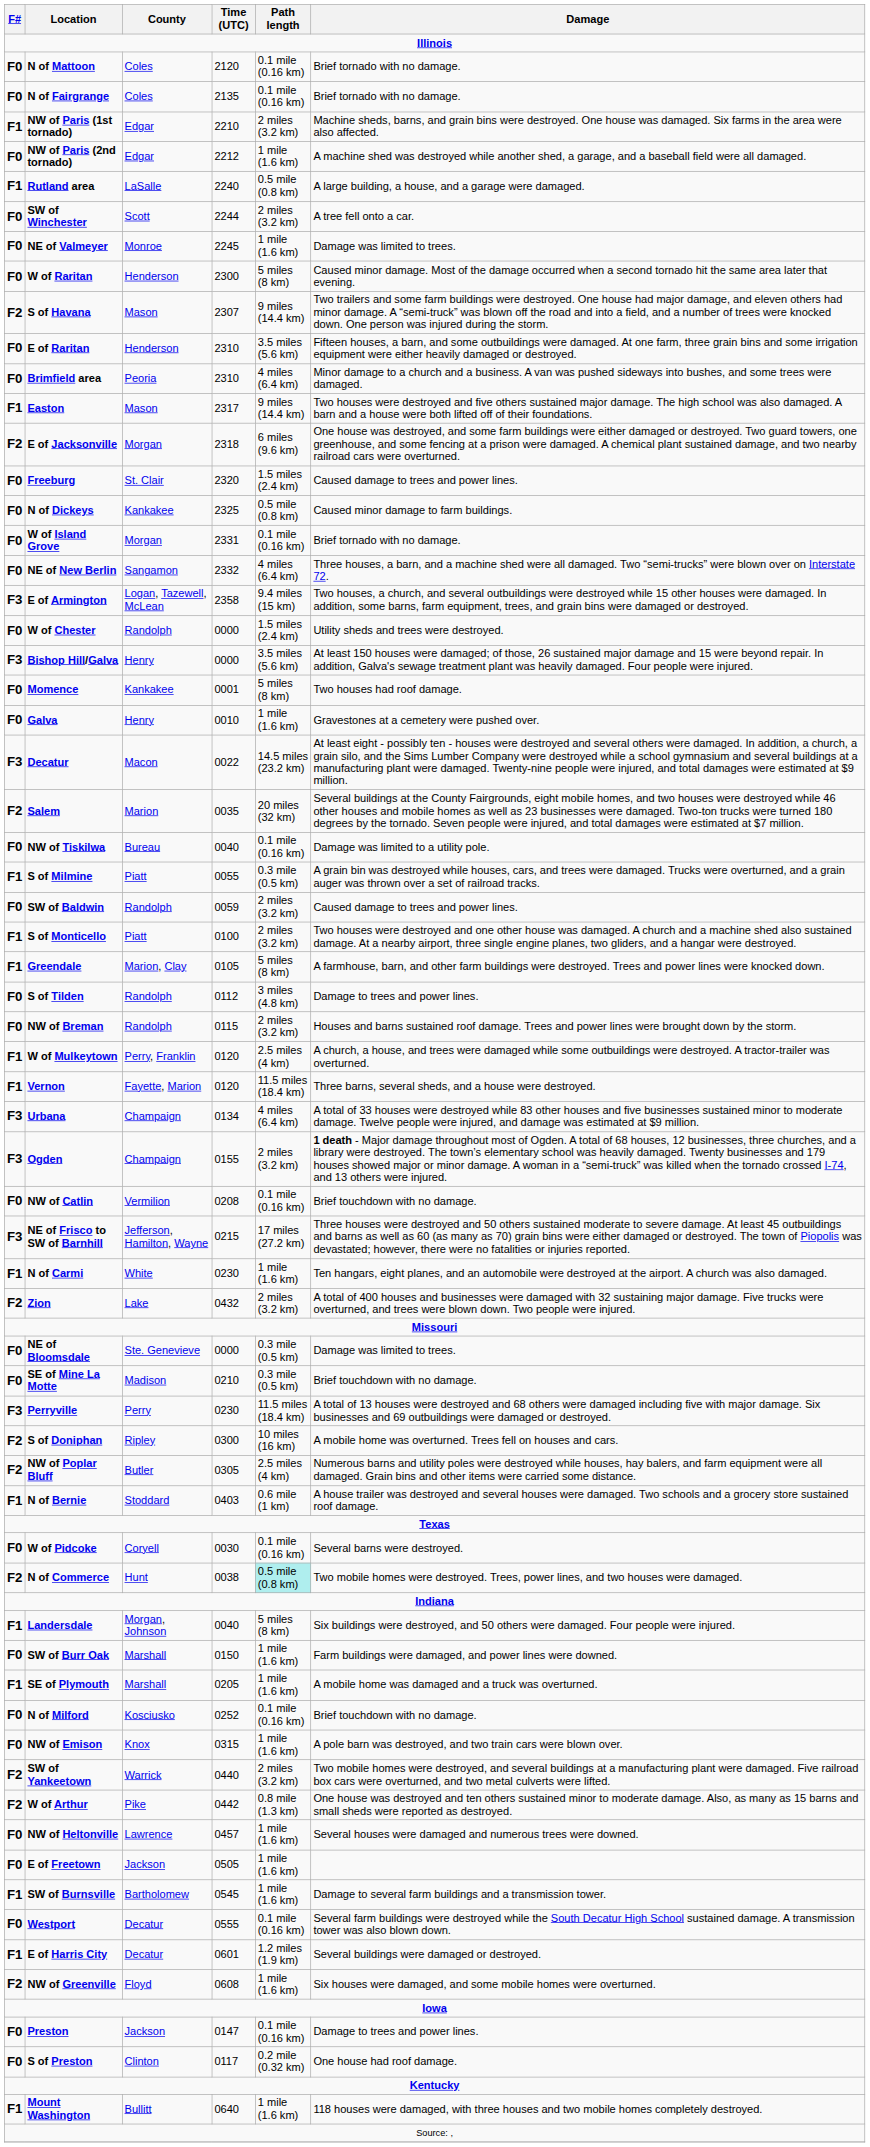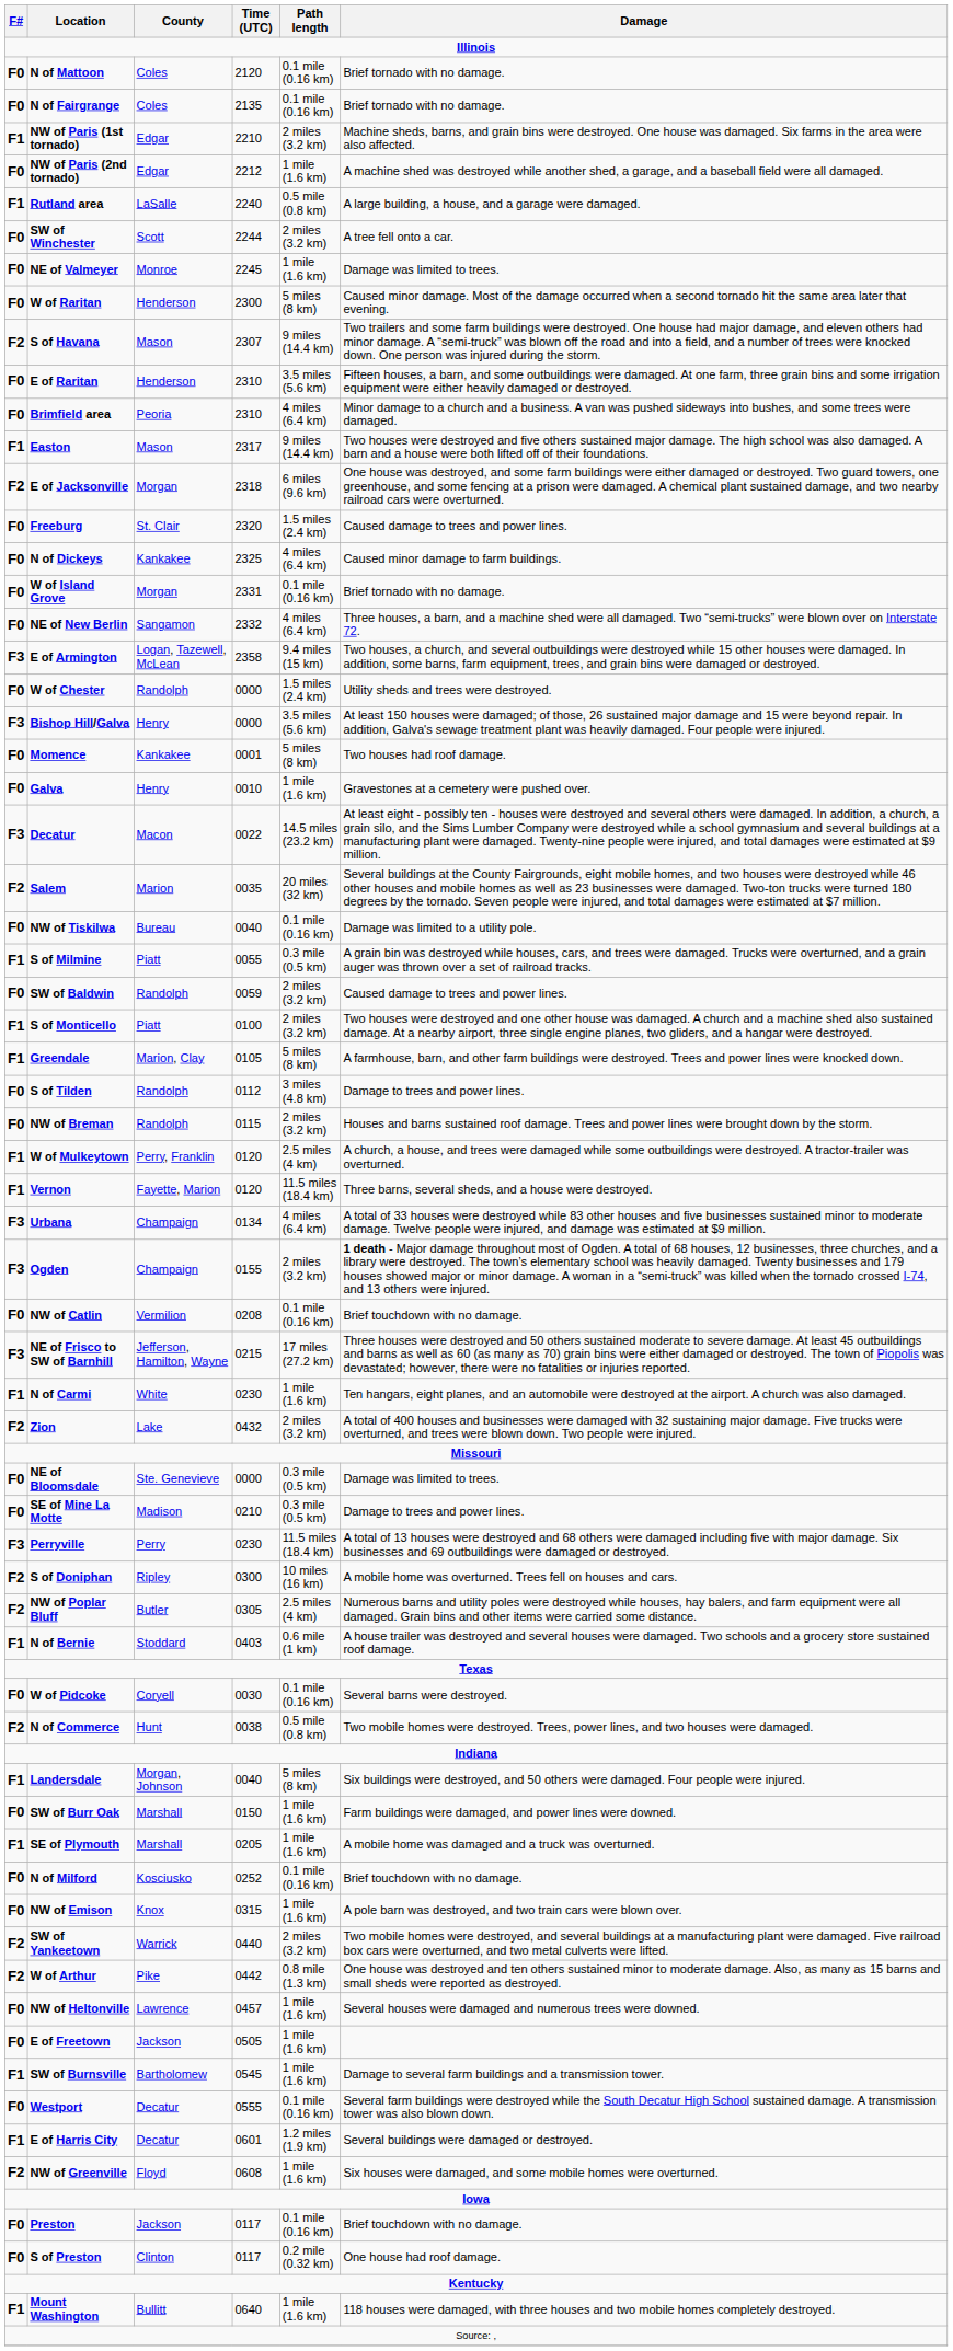N of Dickeys | Path length: 0.5 mile (0.8 km) -> 4 miles (6.4 km)
SE of Mine La Motte | Damage: Brief touchdown with no damage. -> Damage to trees and power lines.
N of Commerce | Path length: paleturquoise background -> no background
Preston | Time (UTC): 0147 -> 0117
Preston | Damage: Damage to trees and power lines. -> Brief touchdown with no damage.
